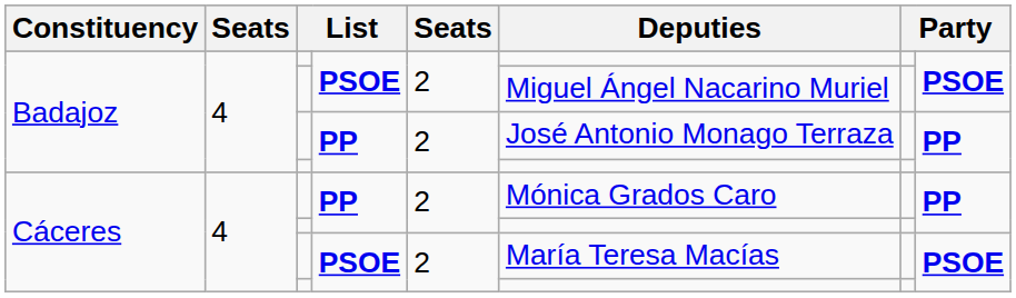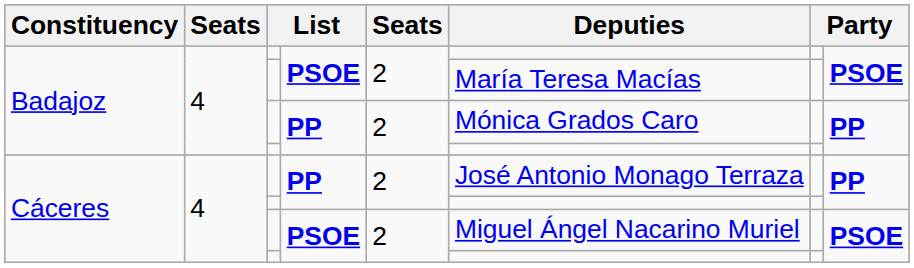row 3 | Deputies: Miguel Ángel Nacarino Muriel -> María Teresa Macías
row 4 | Deputies: José Antonio Monago Terraza -> Mónica Grados Caro
row 6 | Deputies: Mónica Grados Caro -> José Antonio Monago Terraza
row 8 | Deputies: María Teresa Macías -> Miguel Ángel Nacarino Muriel
